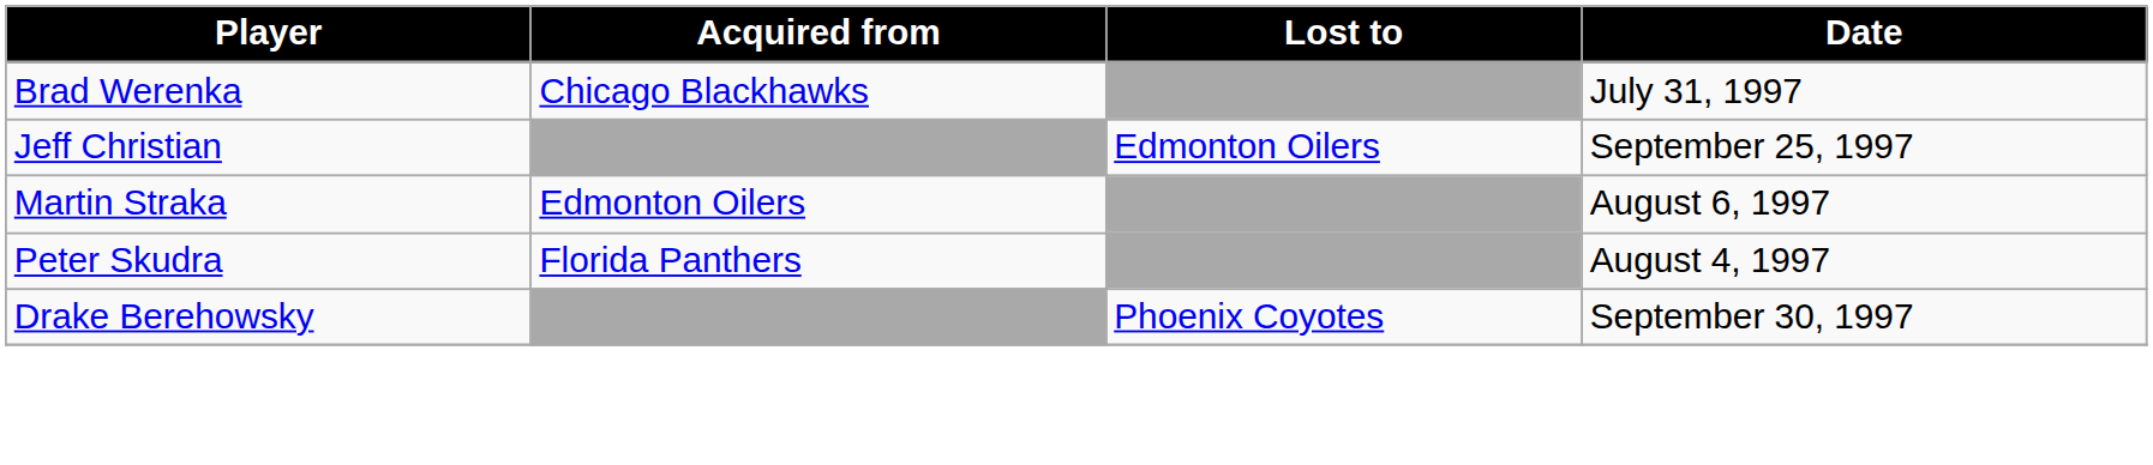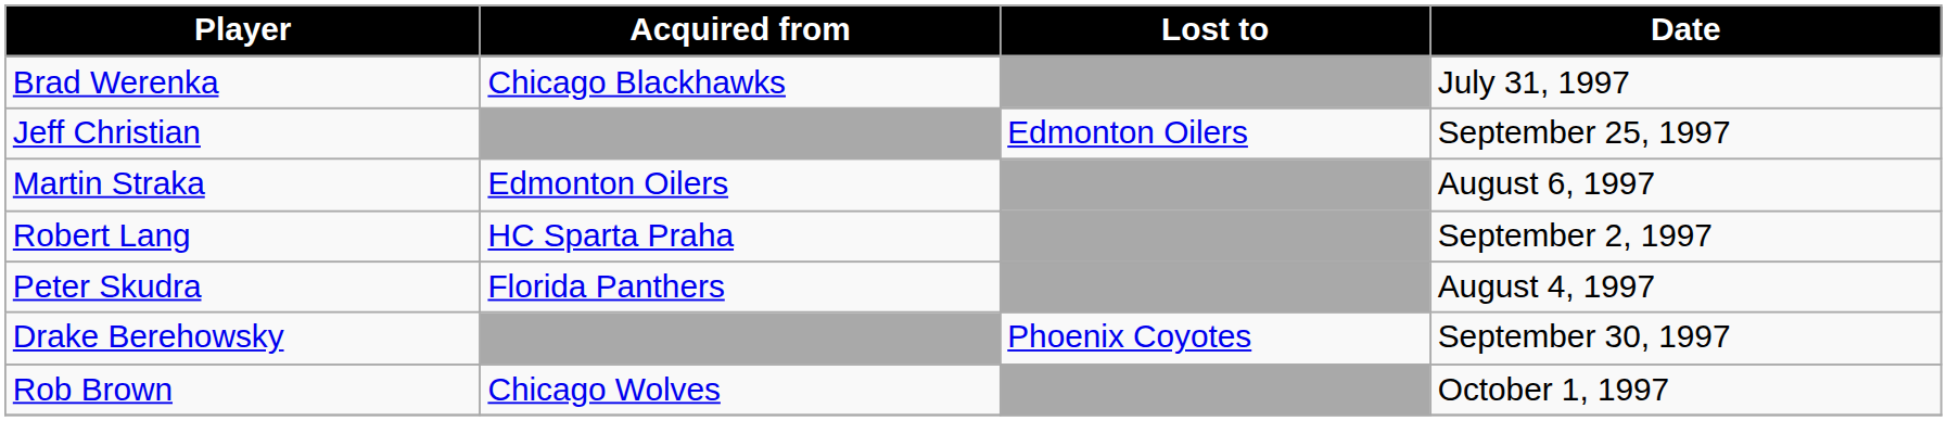+ row: Robert Lang | HC Sparta Praha | September 2, 1997
+ row: Rob Brown | Chicago Wolves | October 1, 1997
